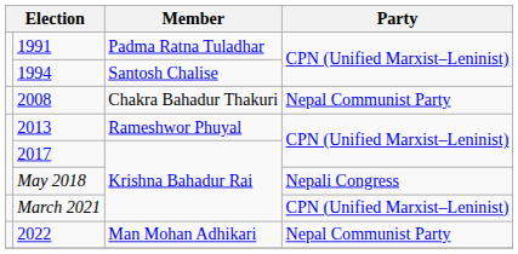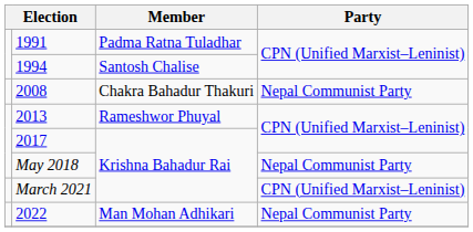May 2018 | Party: Nepali Congress -> Nepal Communist Party
